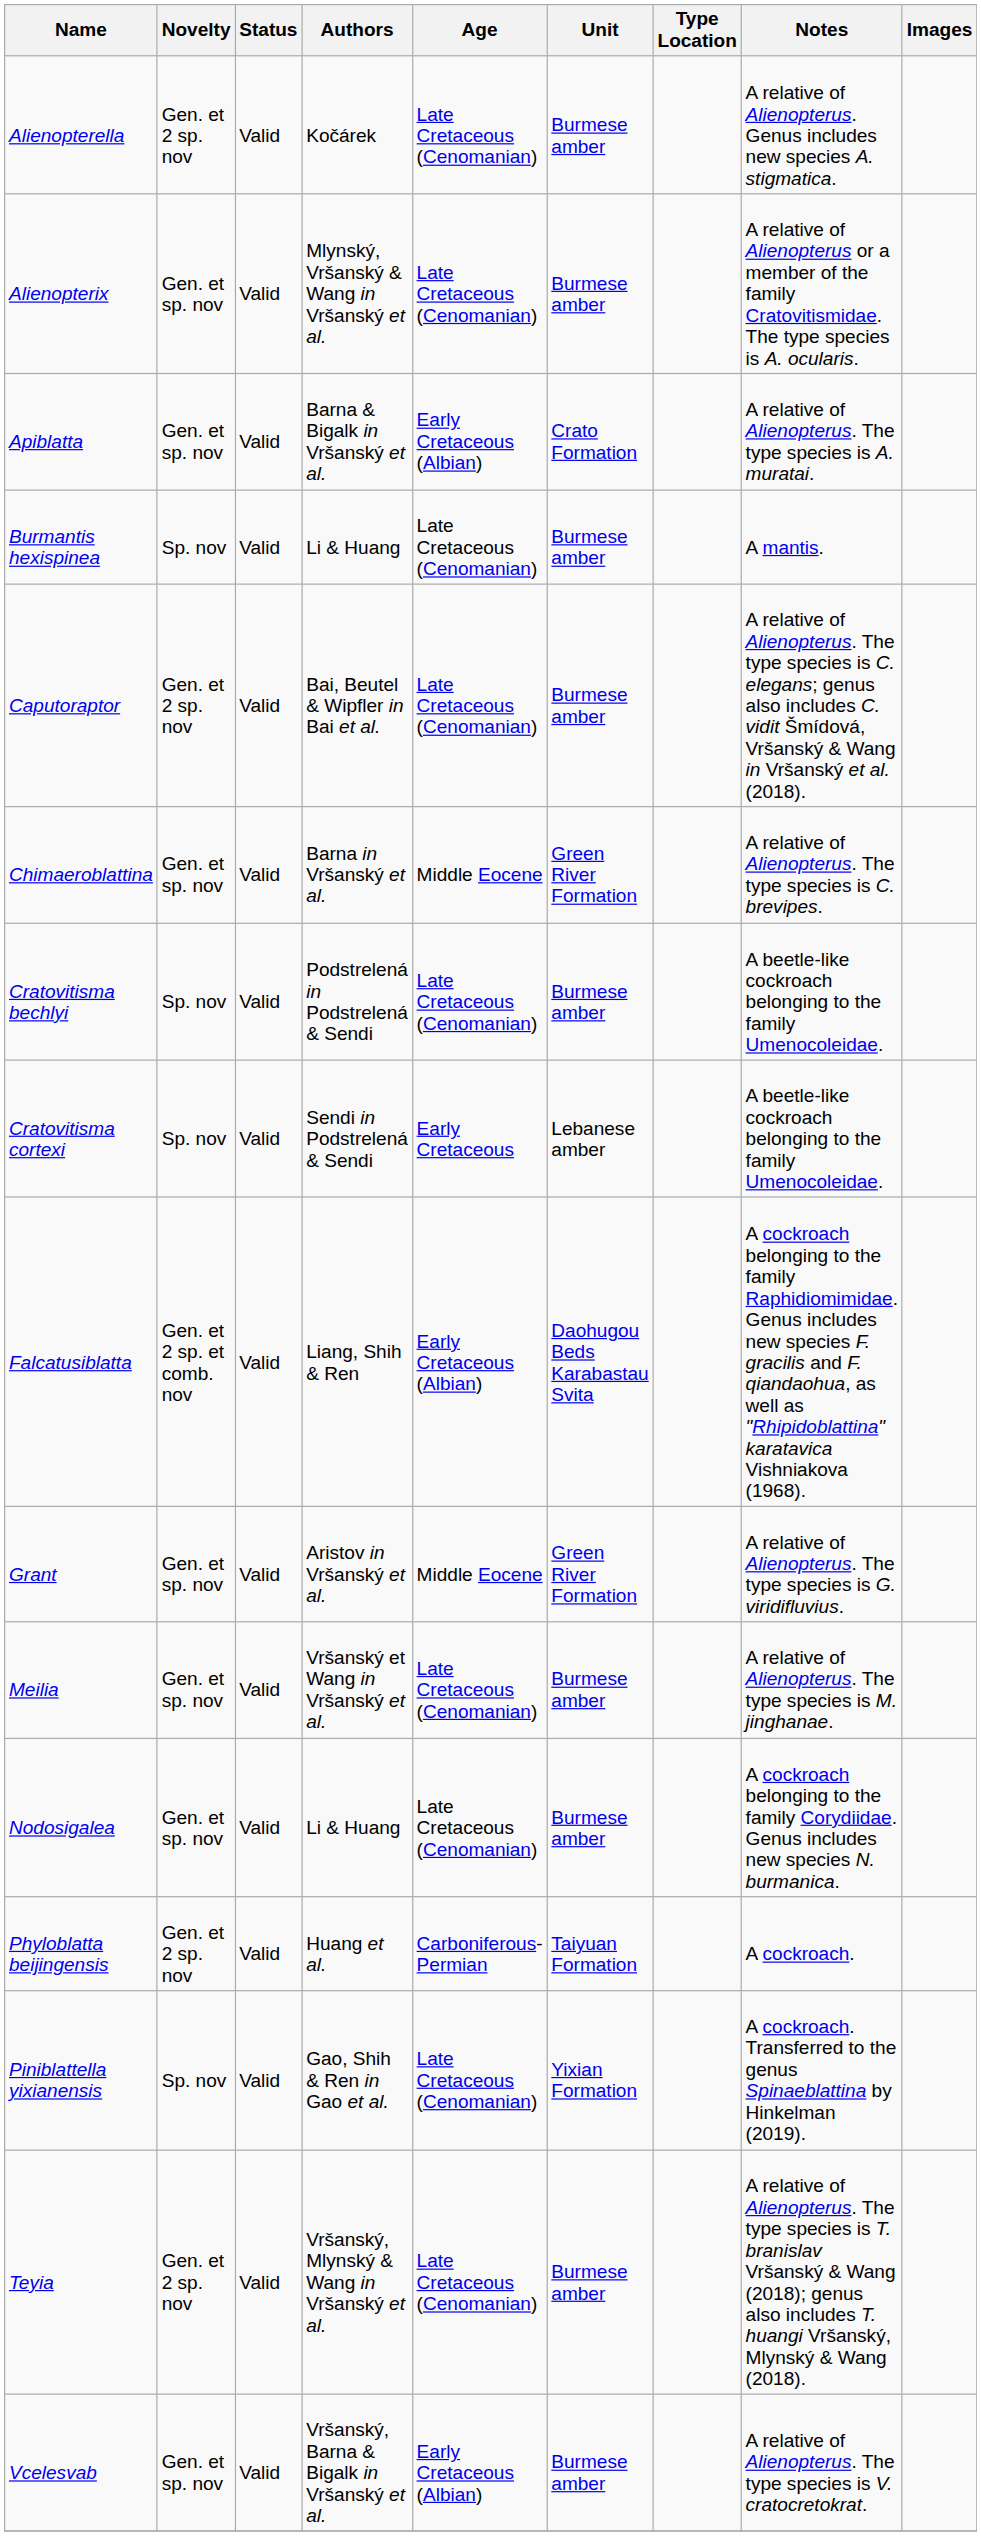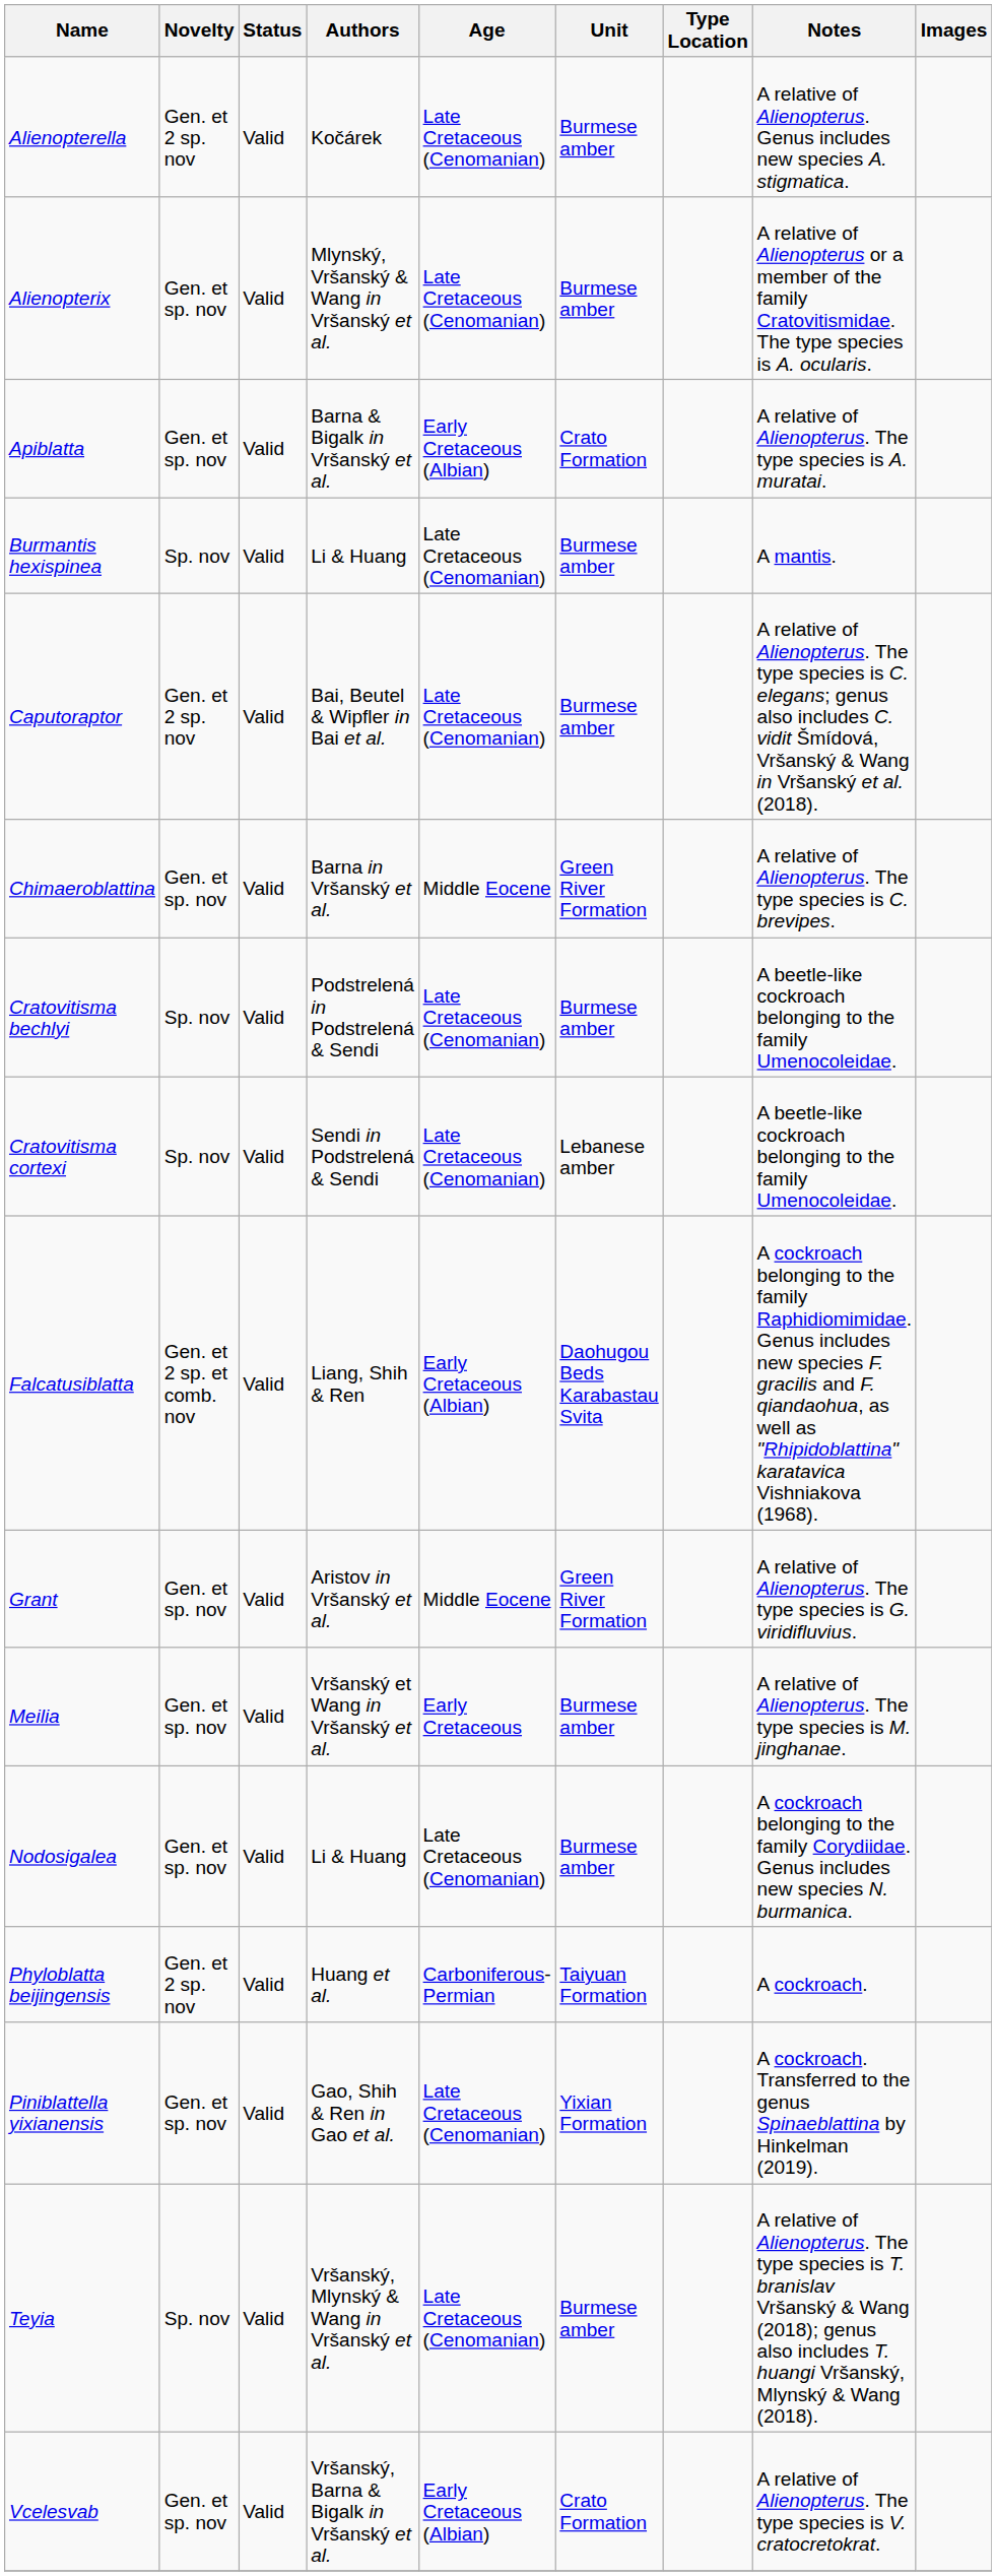Cratovitisma cortexi | Age: Early Cretaceous -> Late Cretaceous (Cenomanian)
Meilia | Age: Late Cretaceous (Cenomanian) -> Early Cretaceous
Piniblattella yixianensis | Novelty: Sp. nov -> Gen. et sp. nov
Teyia | Novelty: Gen. et 2 sp. nov -> Sp. nov
Vcelesvab | Unit: Burmese amber -> Crato Formation
